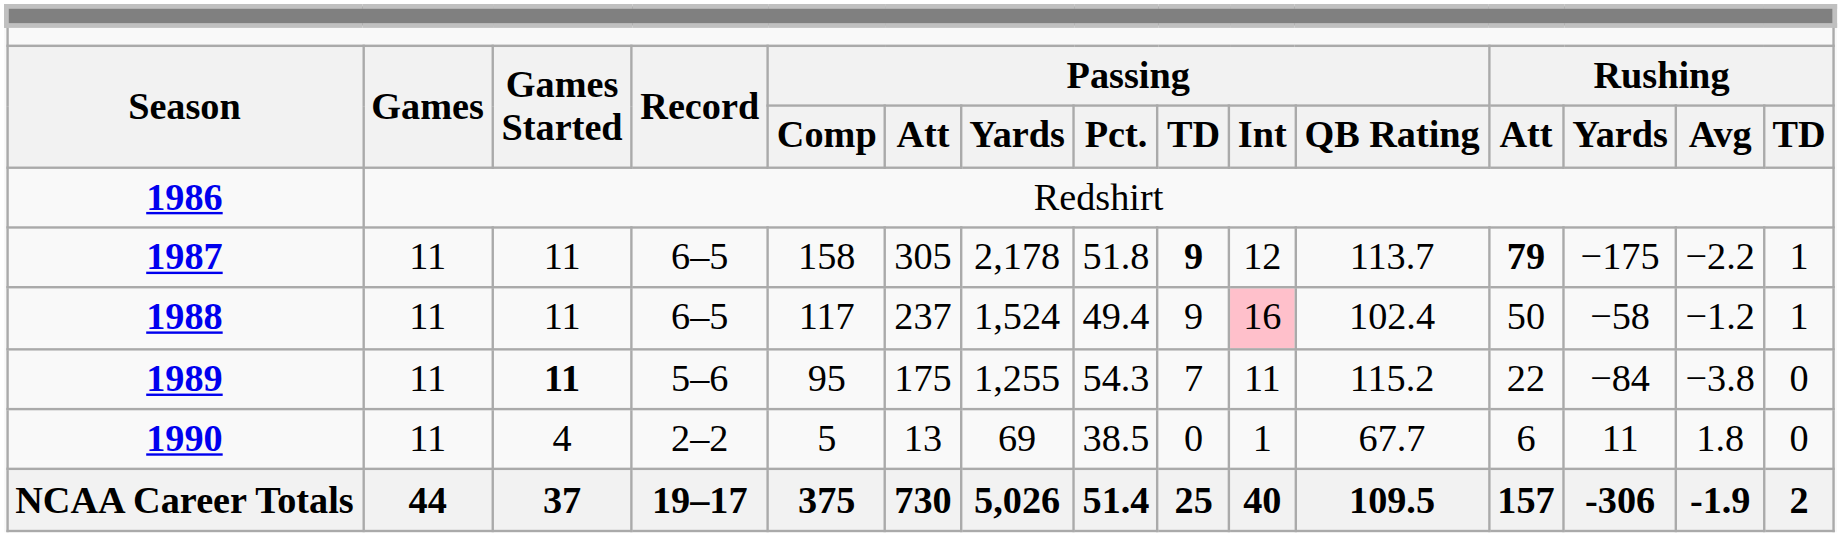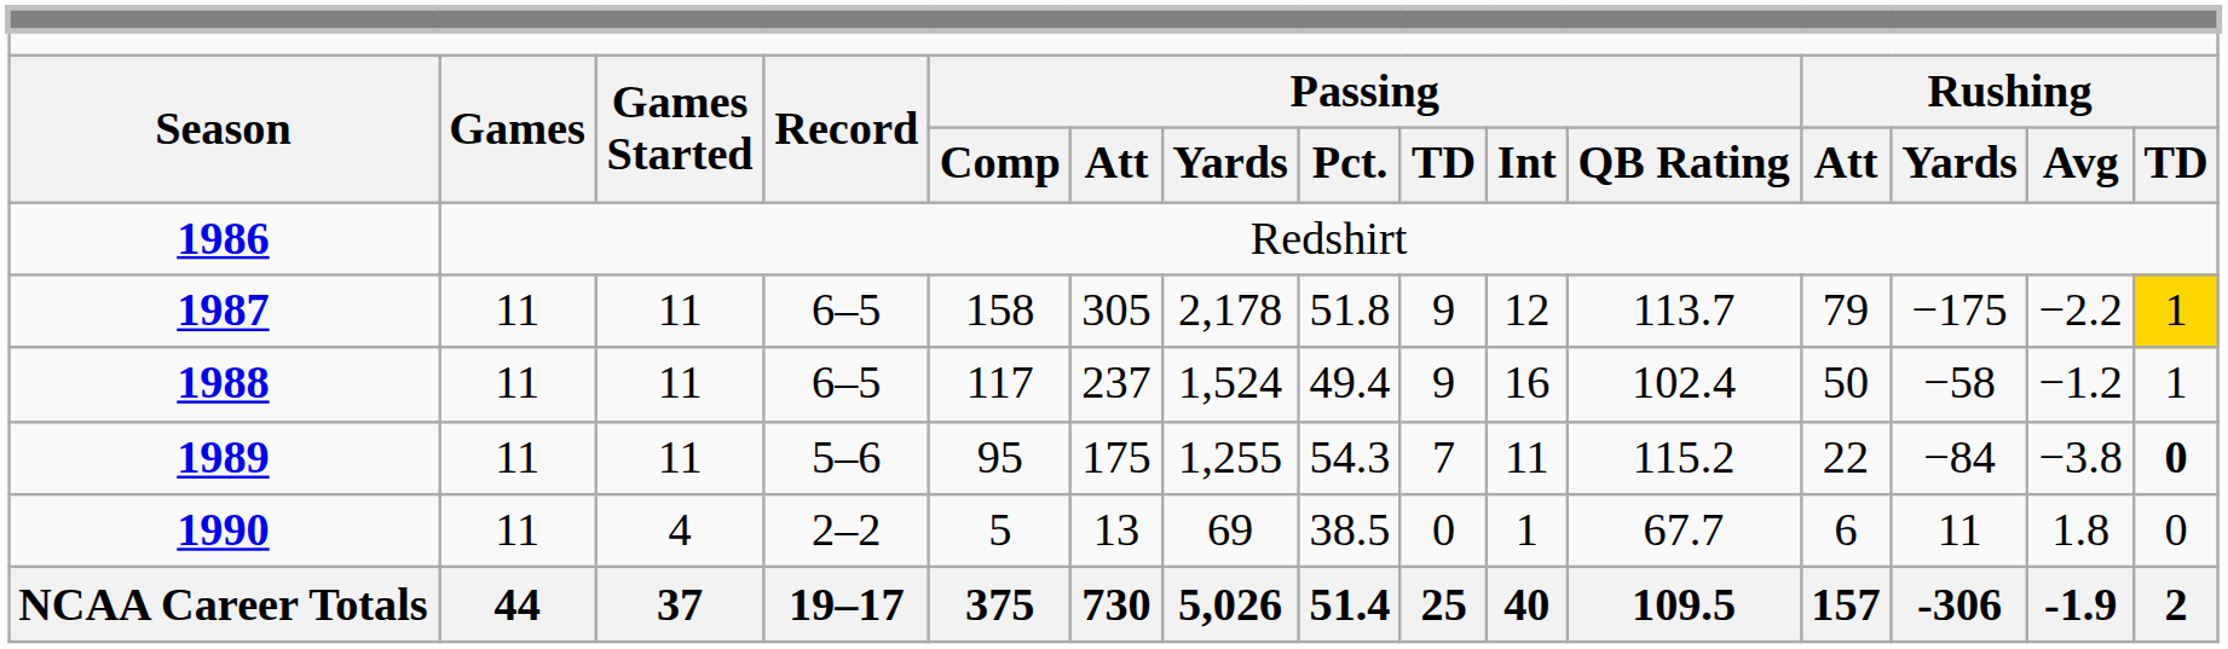1987 | column 9: bold -> normal
1987 | column 12: bold -> normal
1987 | column 15: no background -> gold background
1988 | column 10: pink background -> no background
1989 | column 3: bold -> normal
1989 | column 15: normal -> bold
